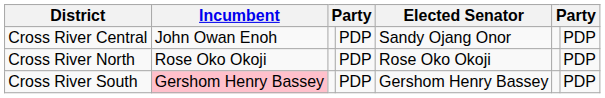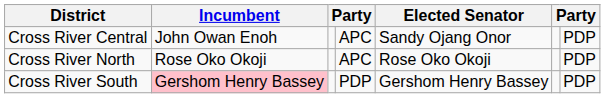Cross River Central | column 4: PDP -> APC
Cross River North | column 4: PDP -> APC
